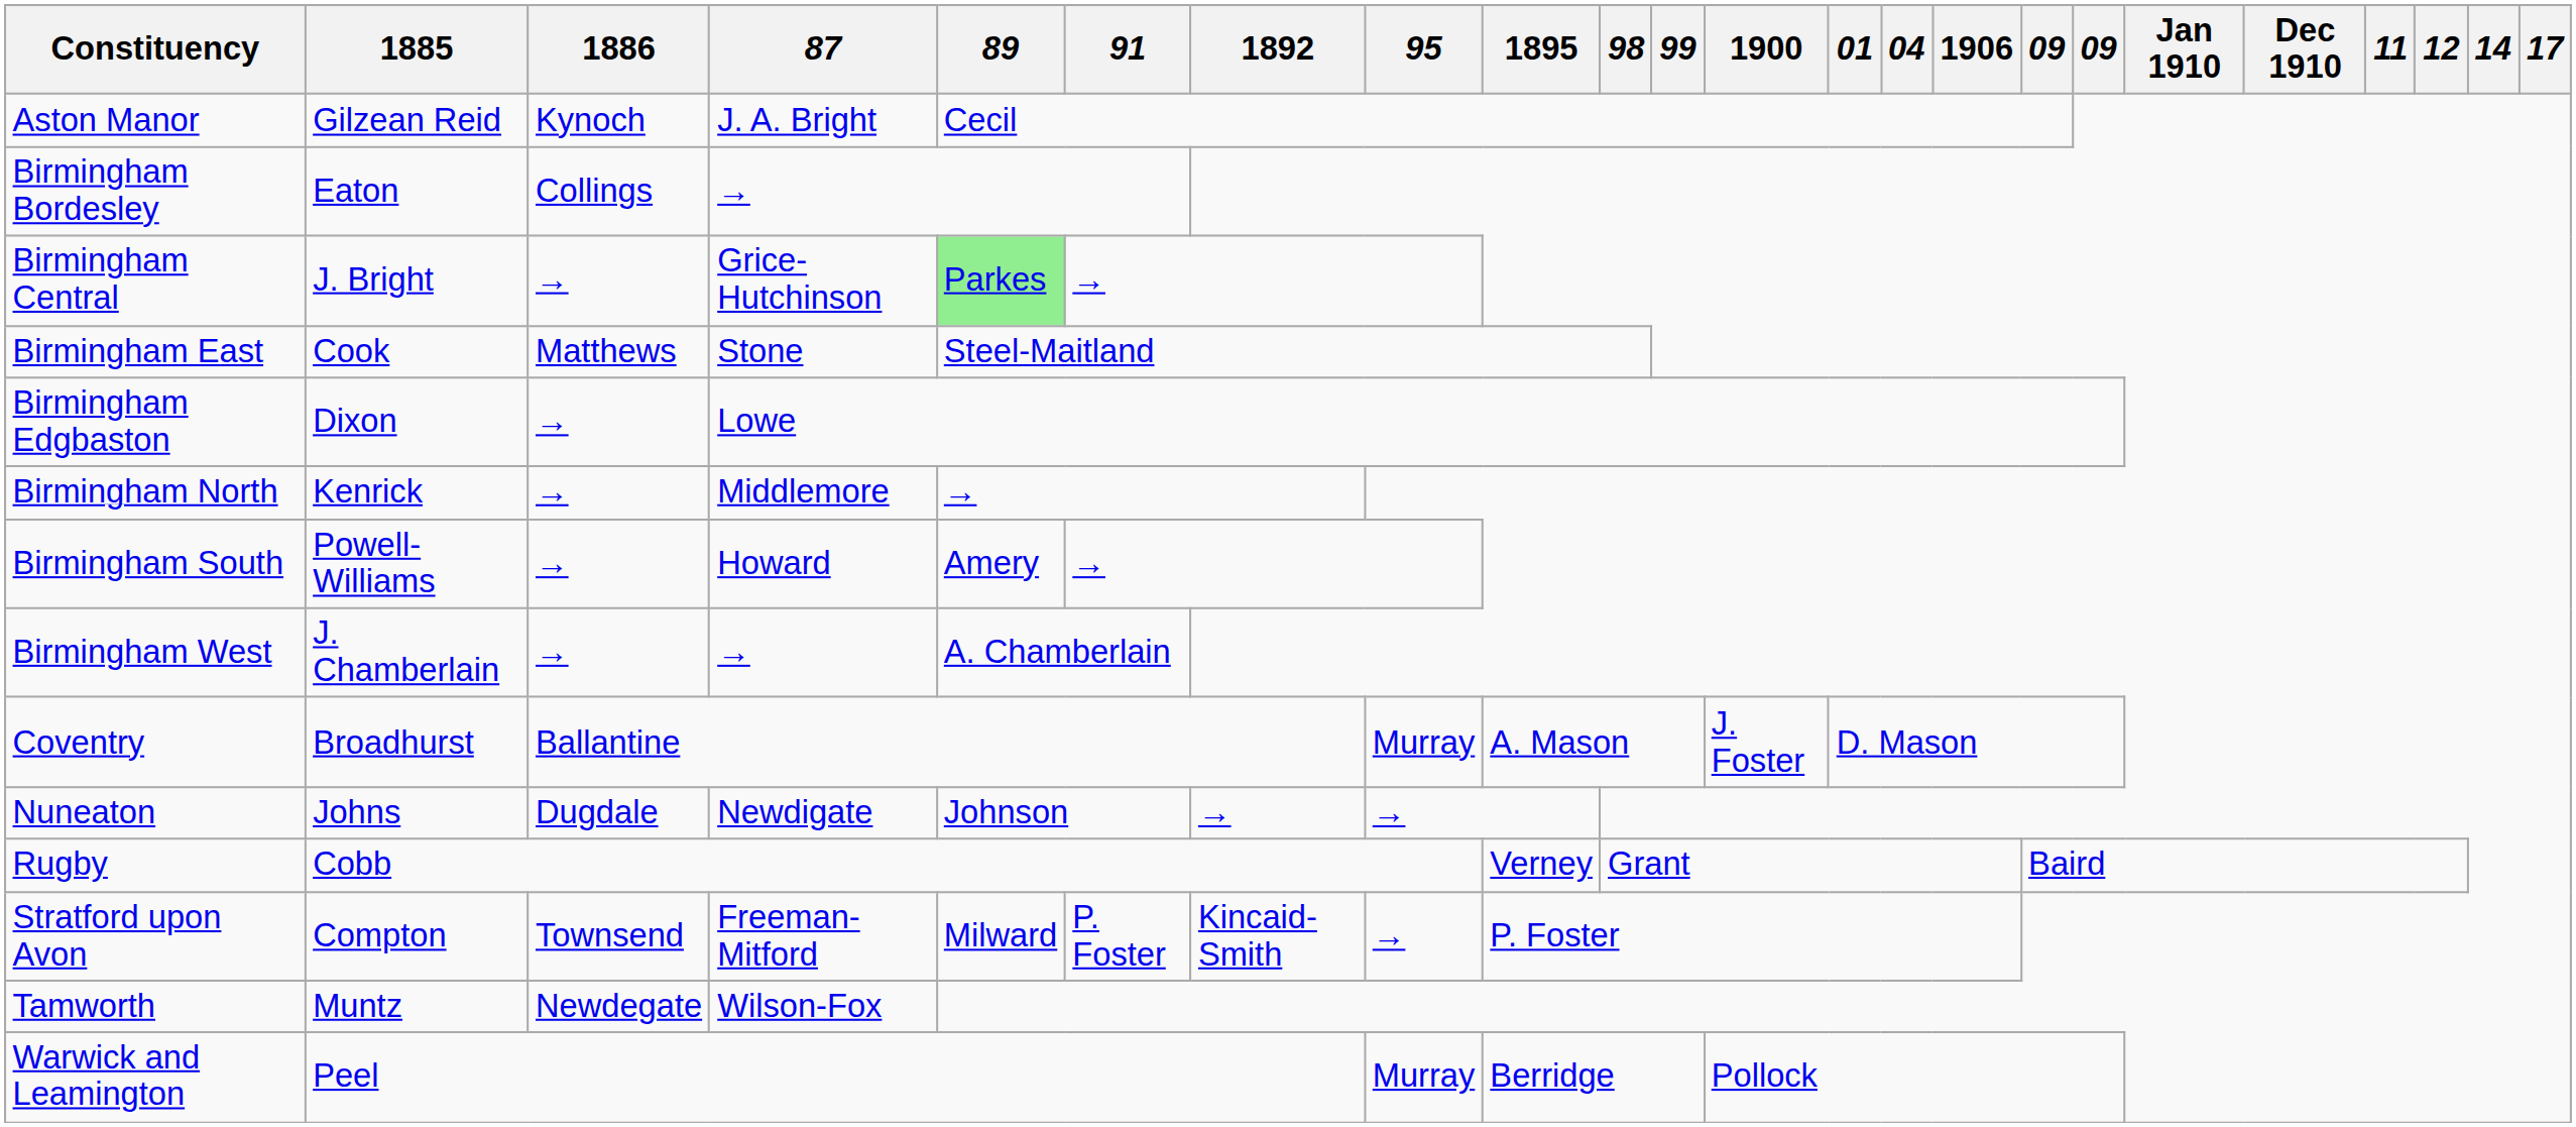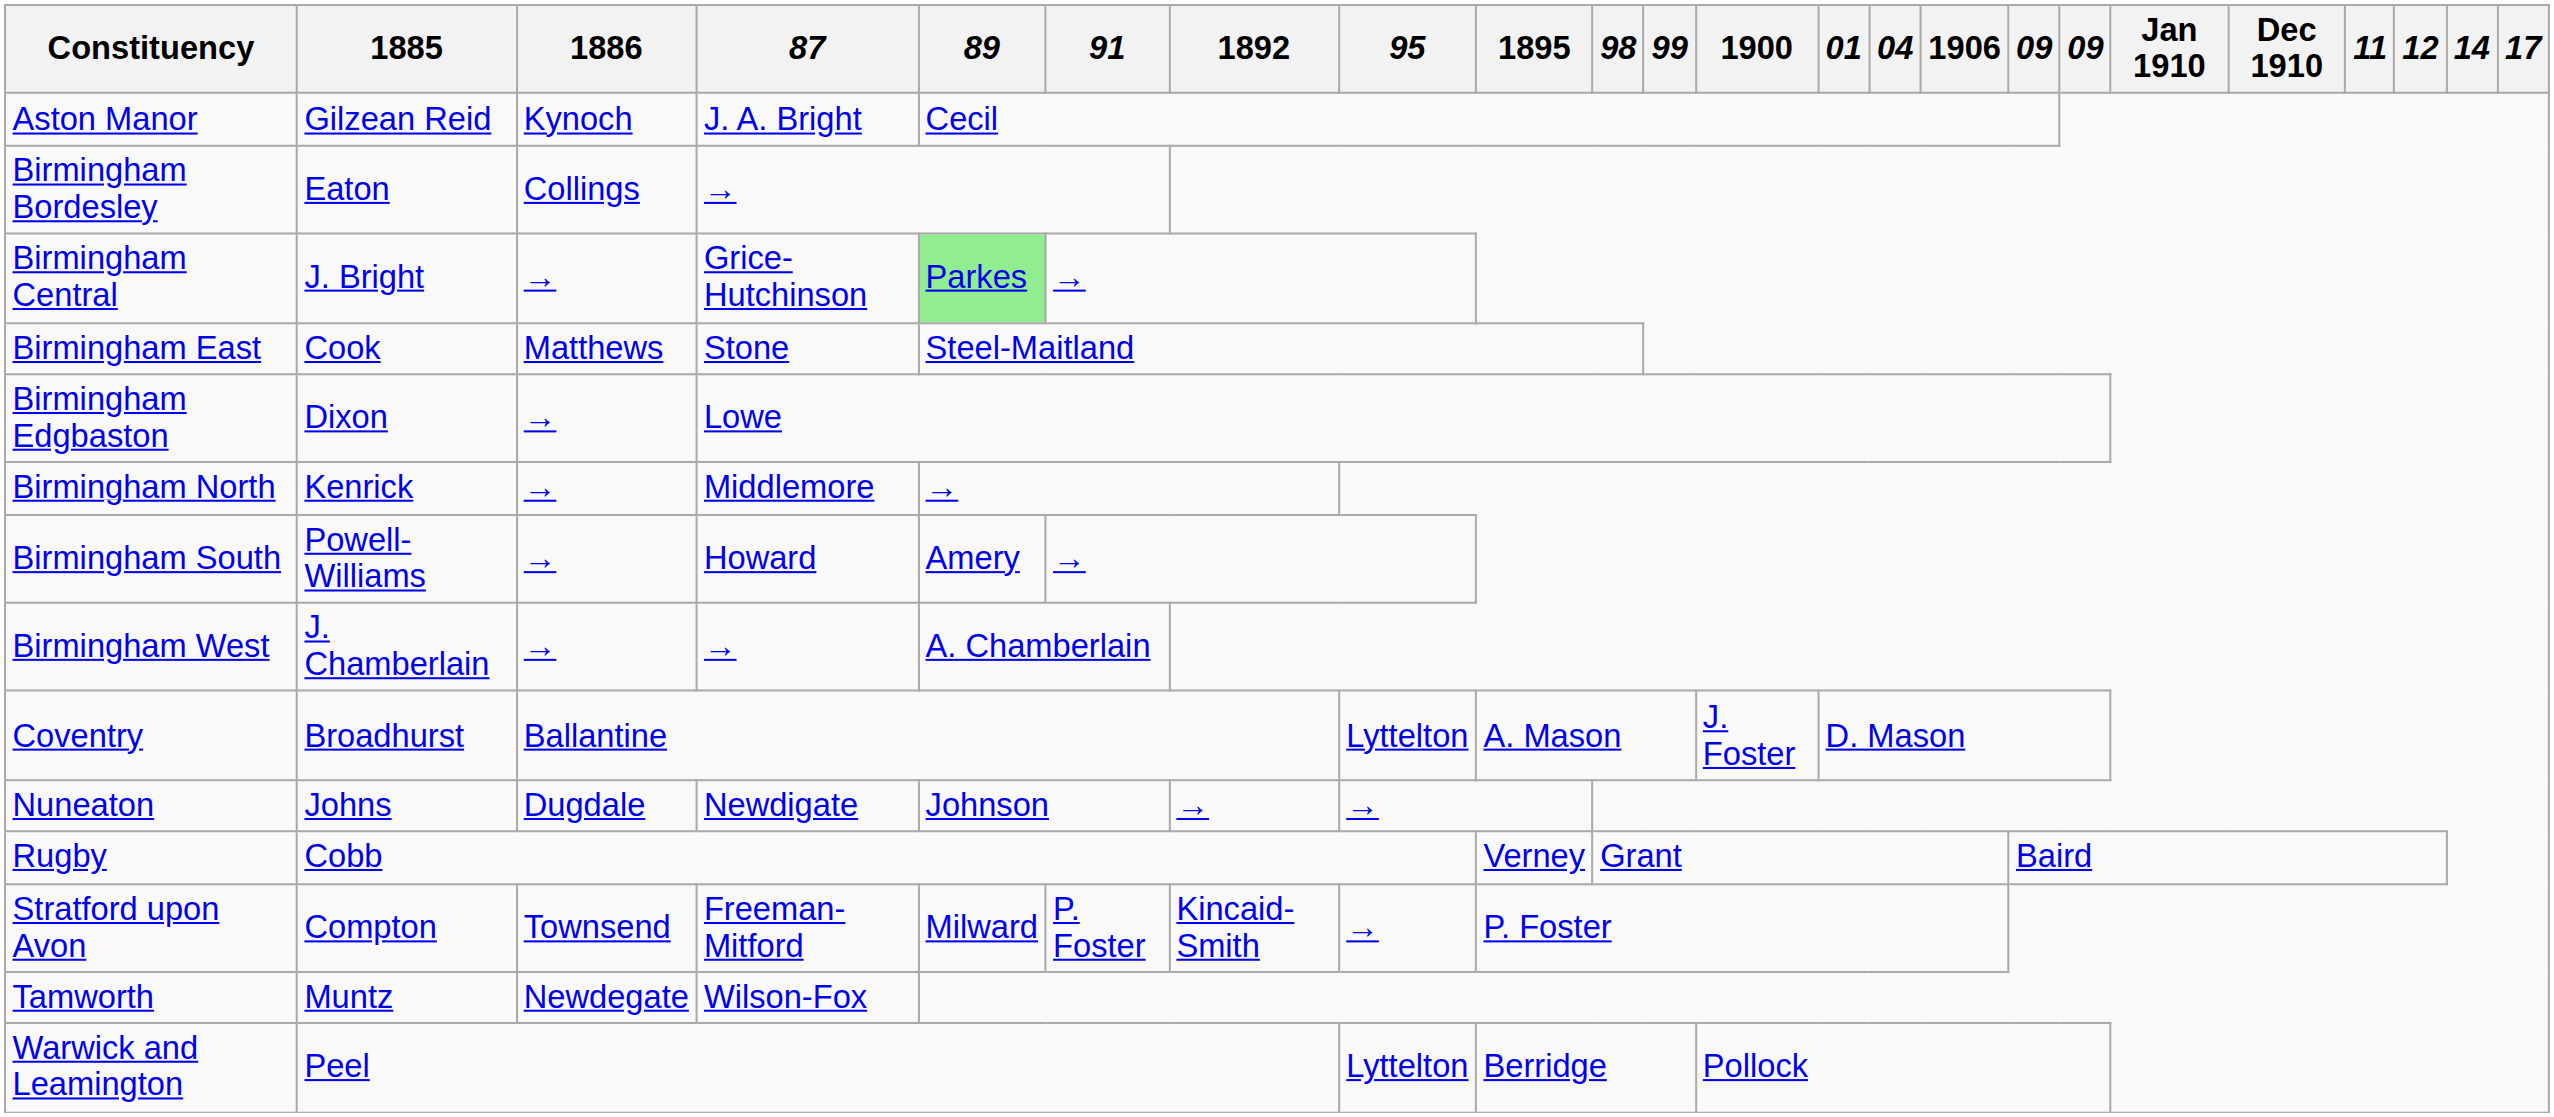Coventry | 95: Murray -> Lyttelton
Warwick and Leamington | 95: Murray -> Lyttelton
